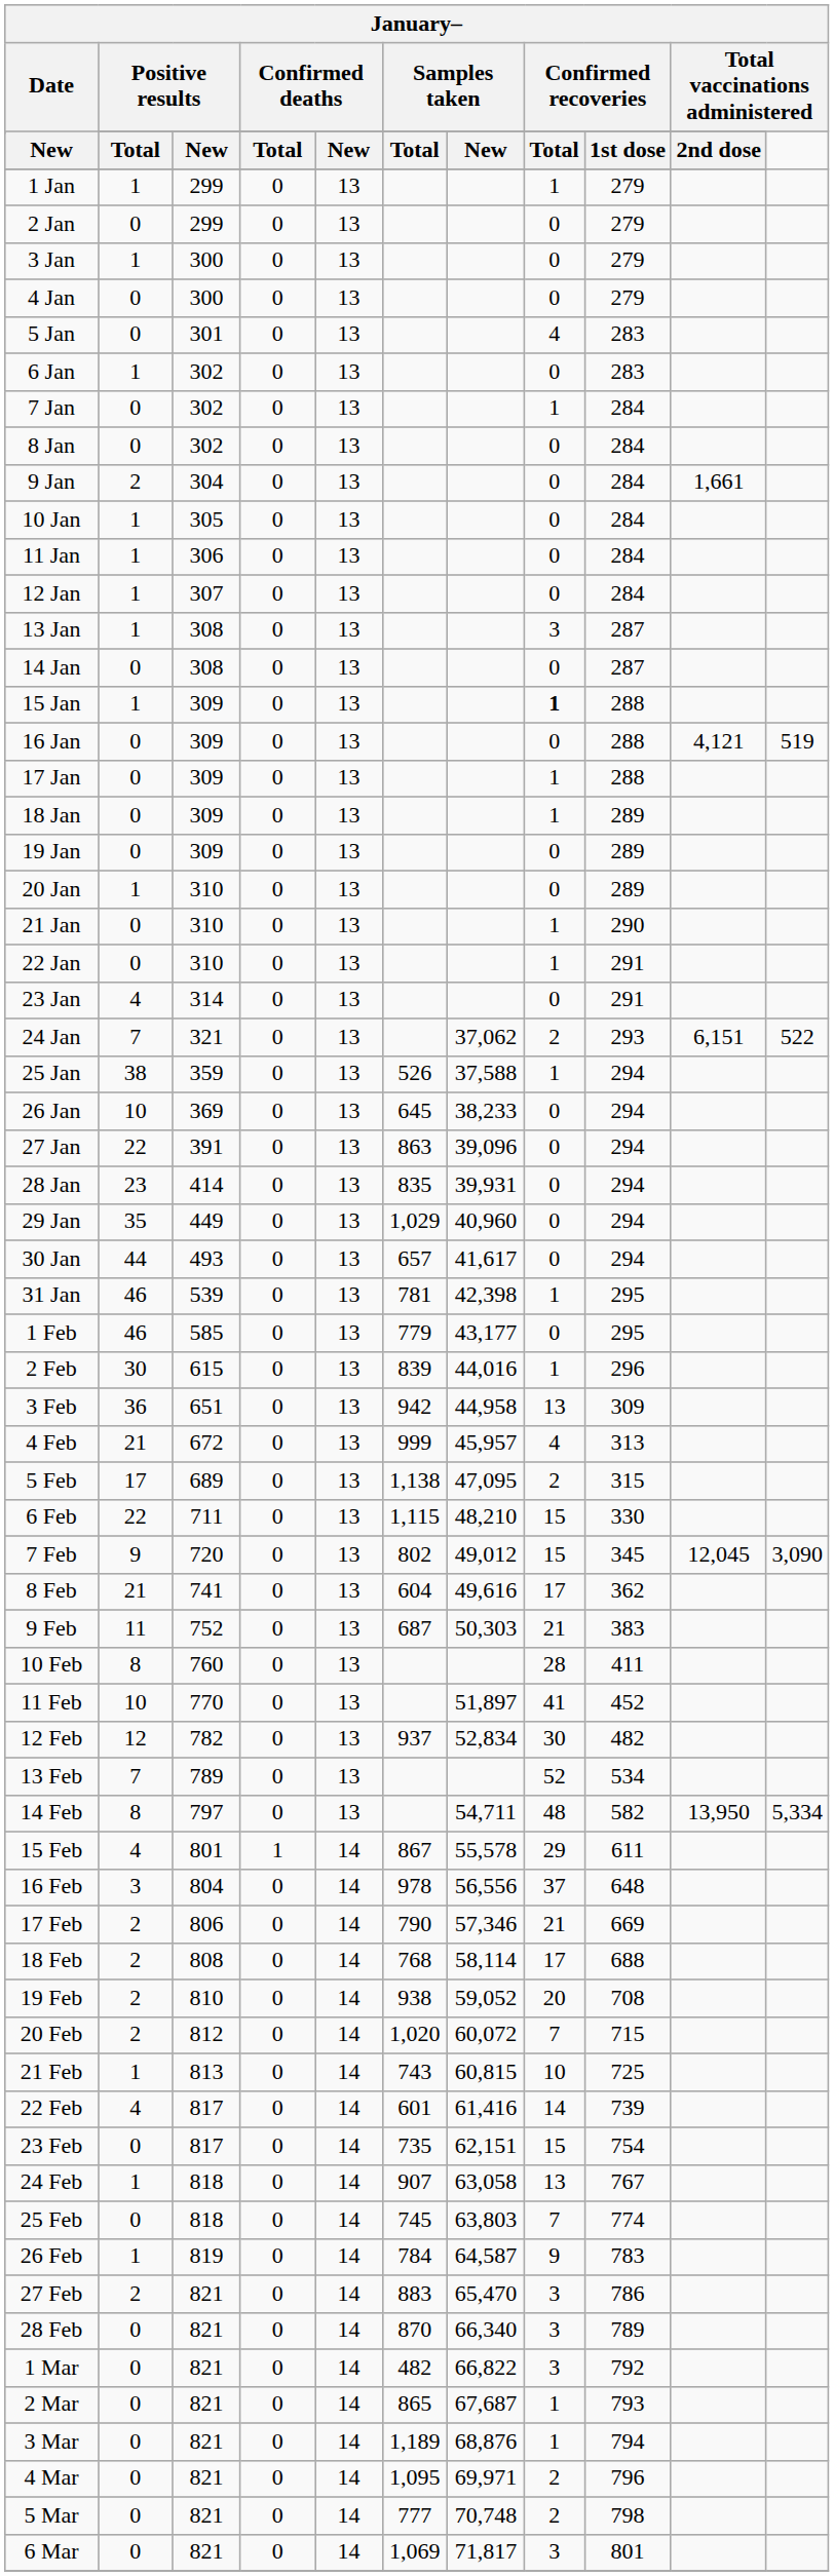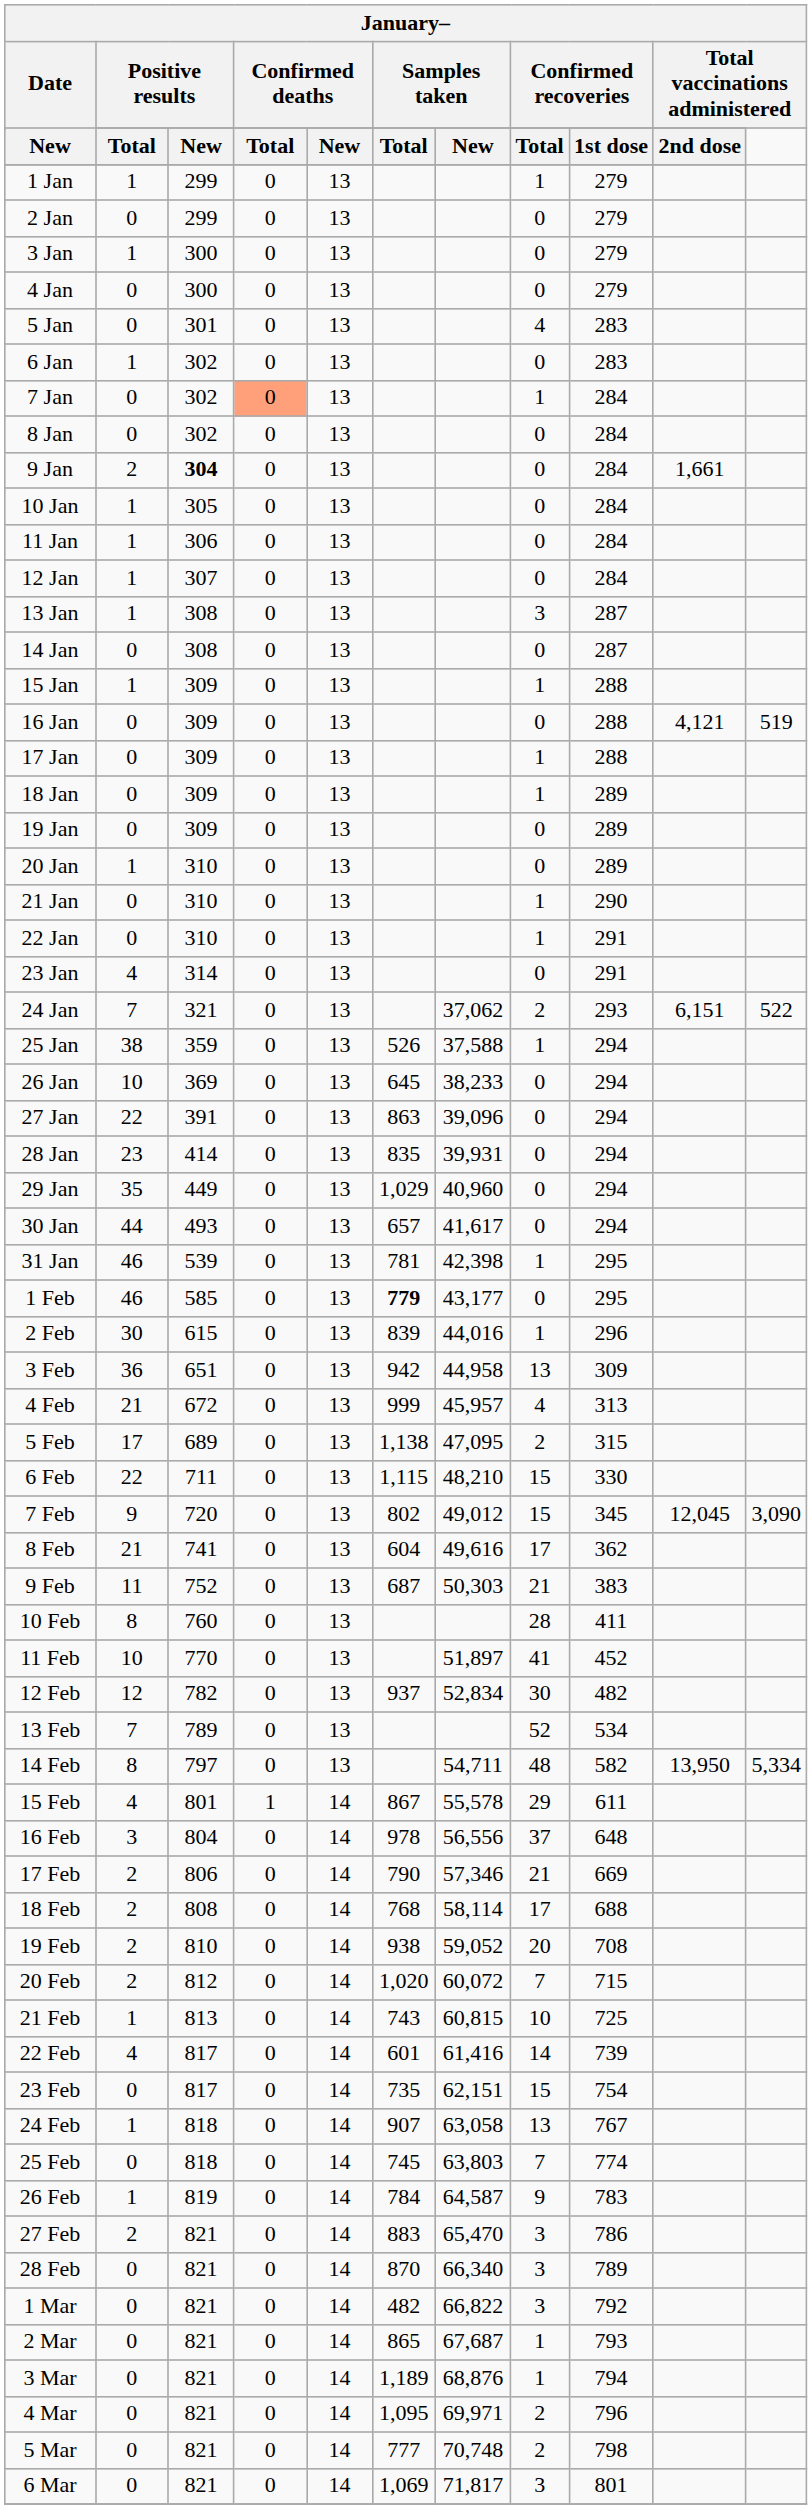7 Jan | column 4: no background -> lightsalmon background
9 Jan | column 3: normal -> bold
15 Jan | column 8: bold -> normal
1 Feb | column 6: normal -> bold
